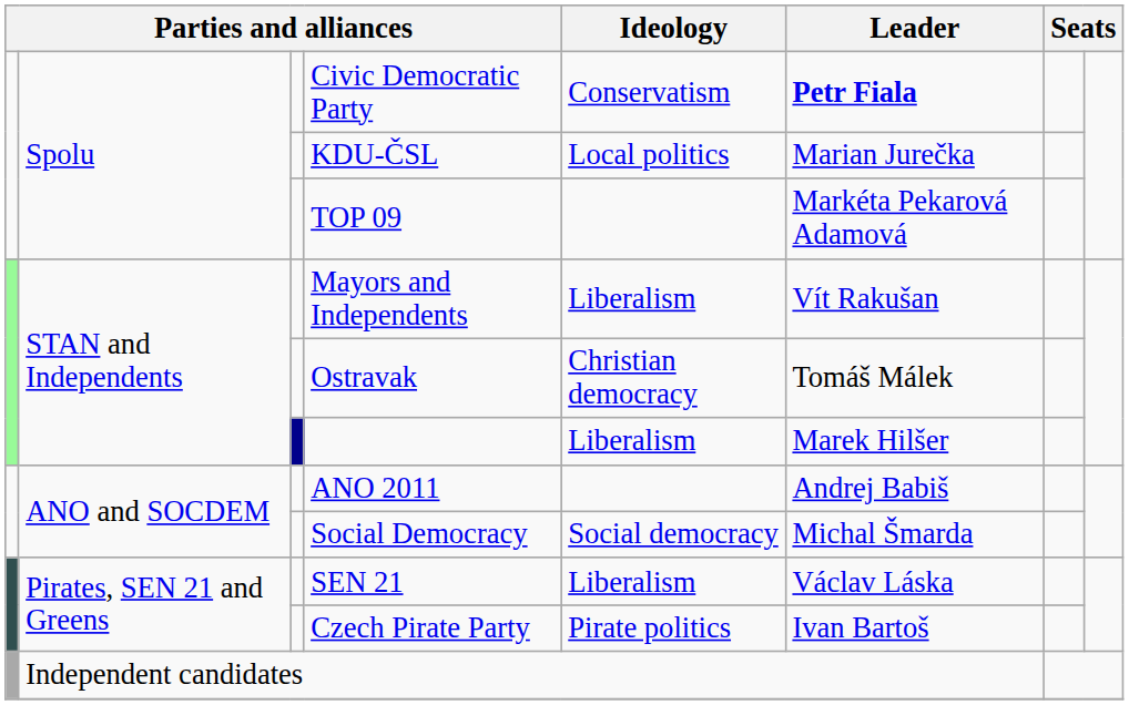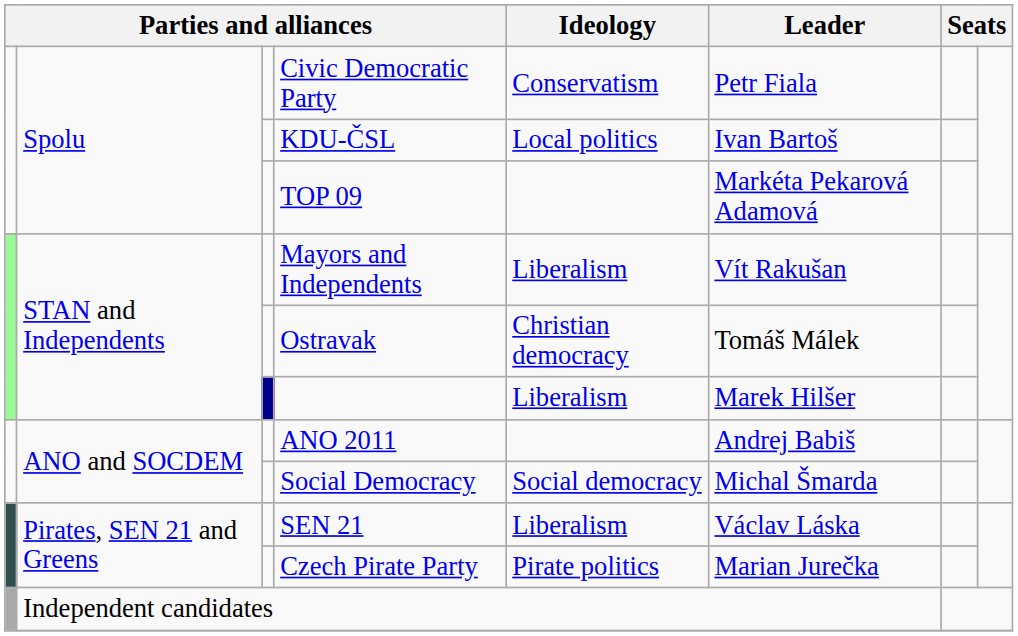Civic Democratic Party | Leader: bold -> normal
KDU-ČSL | Leader: Marian Jurečka -> Ivan Bartoš
Czech Pirate Party | Leader: Ivan Bartoš -> Marian Jurečka
